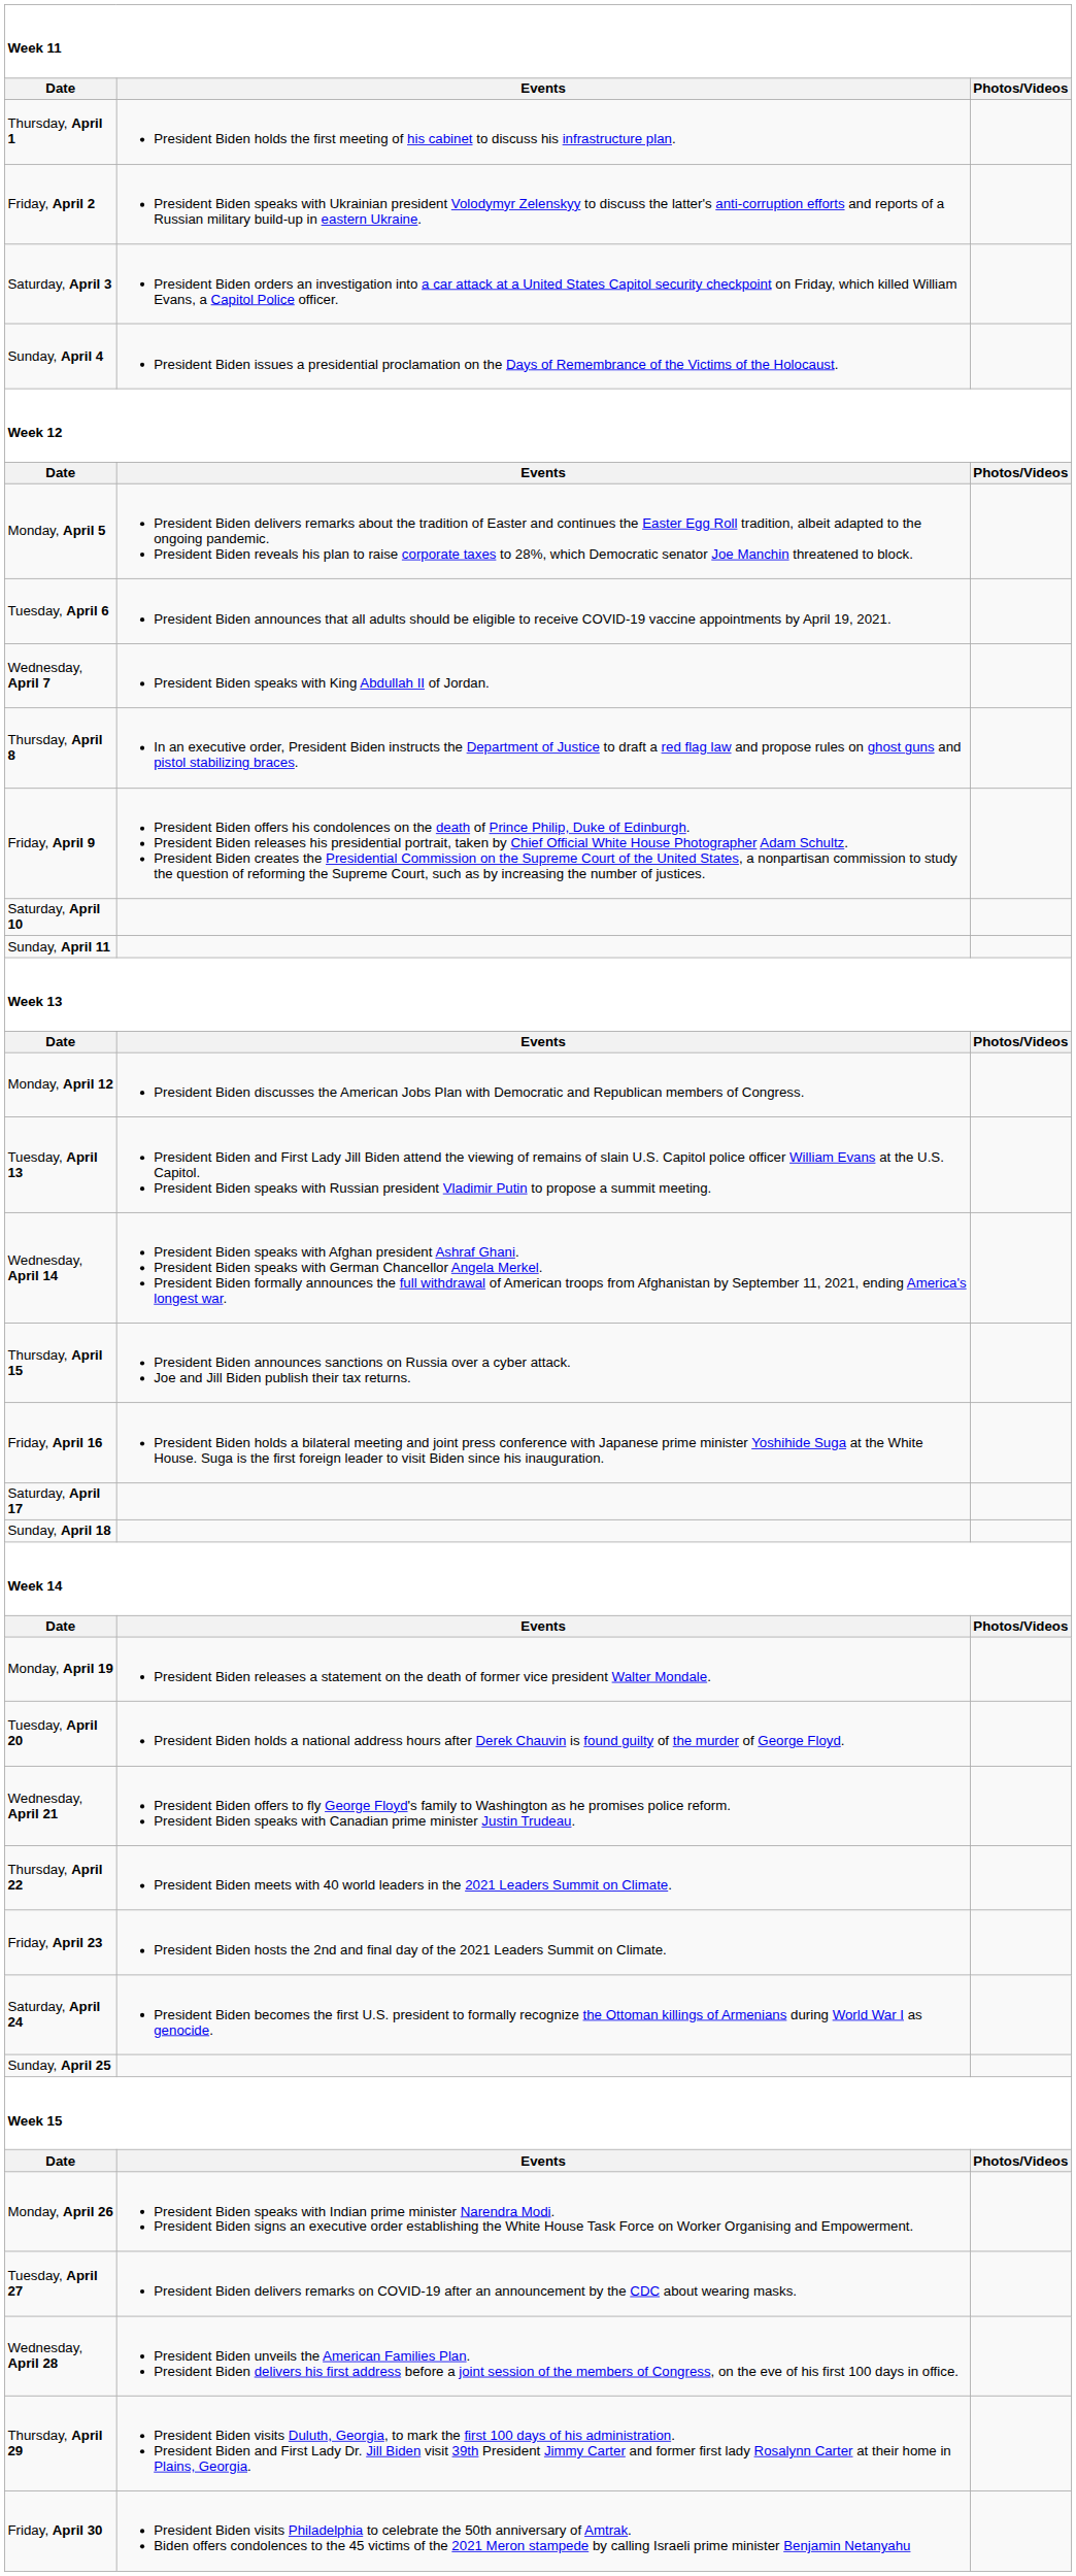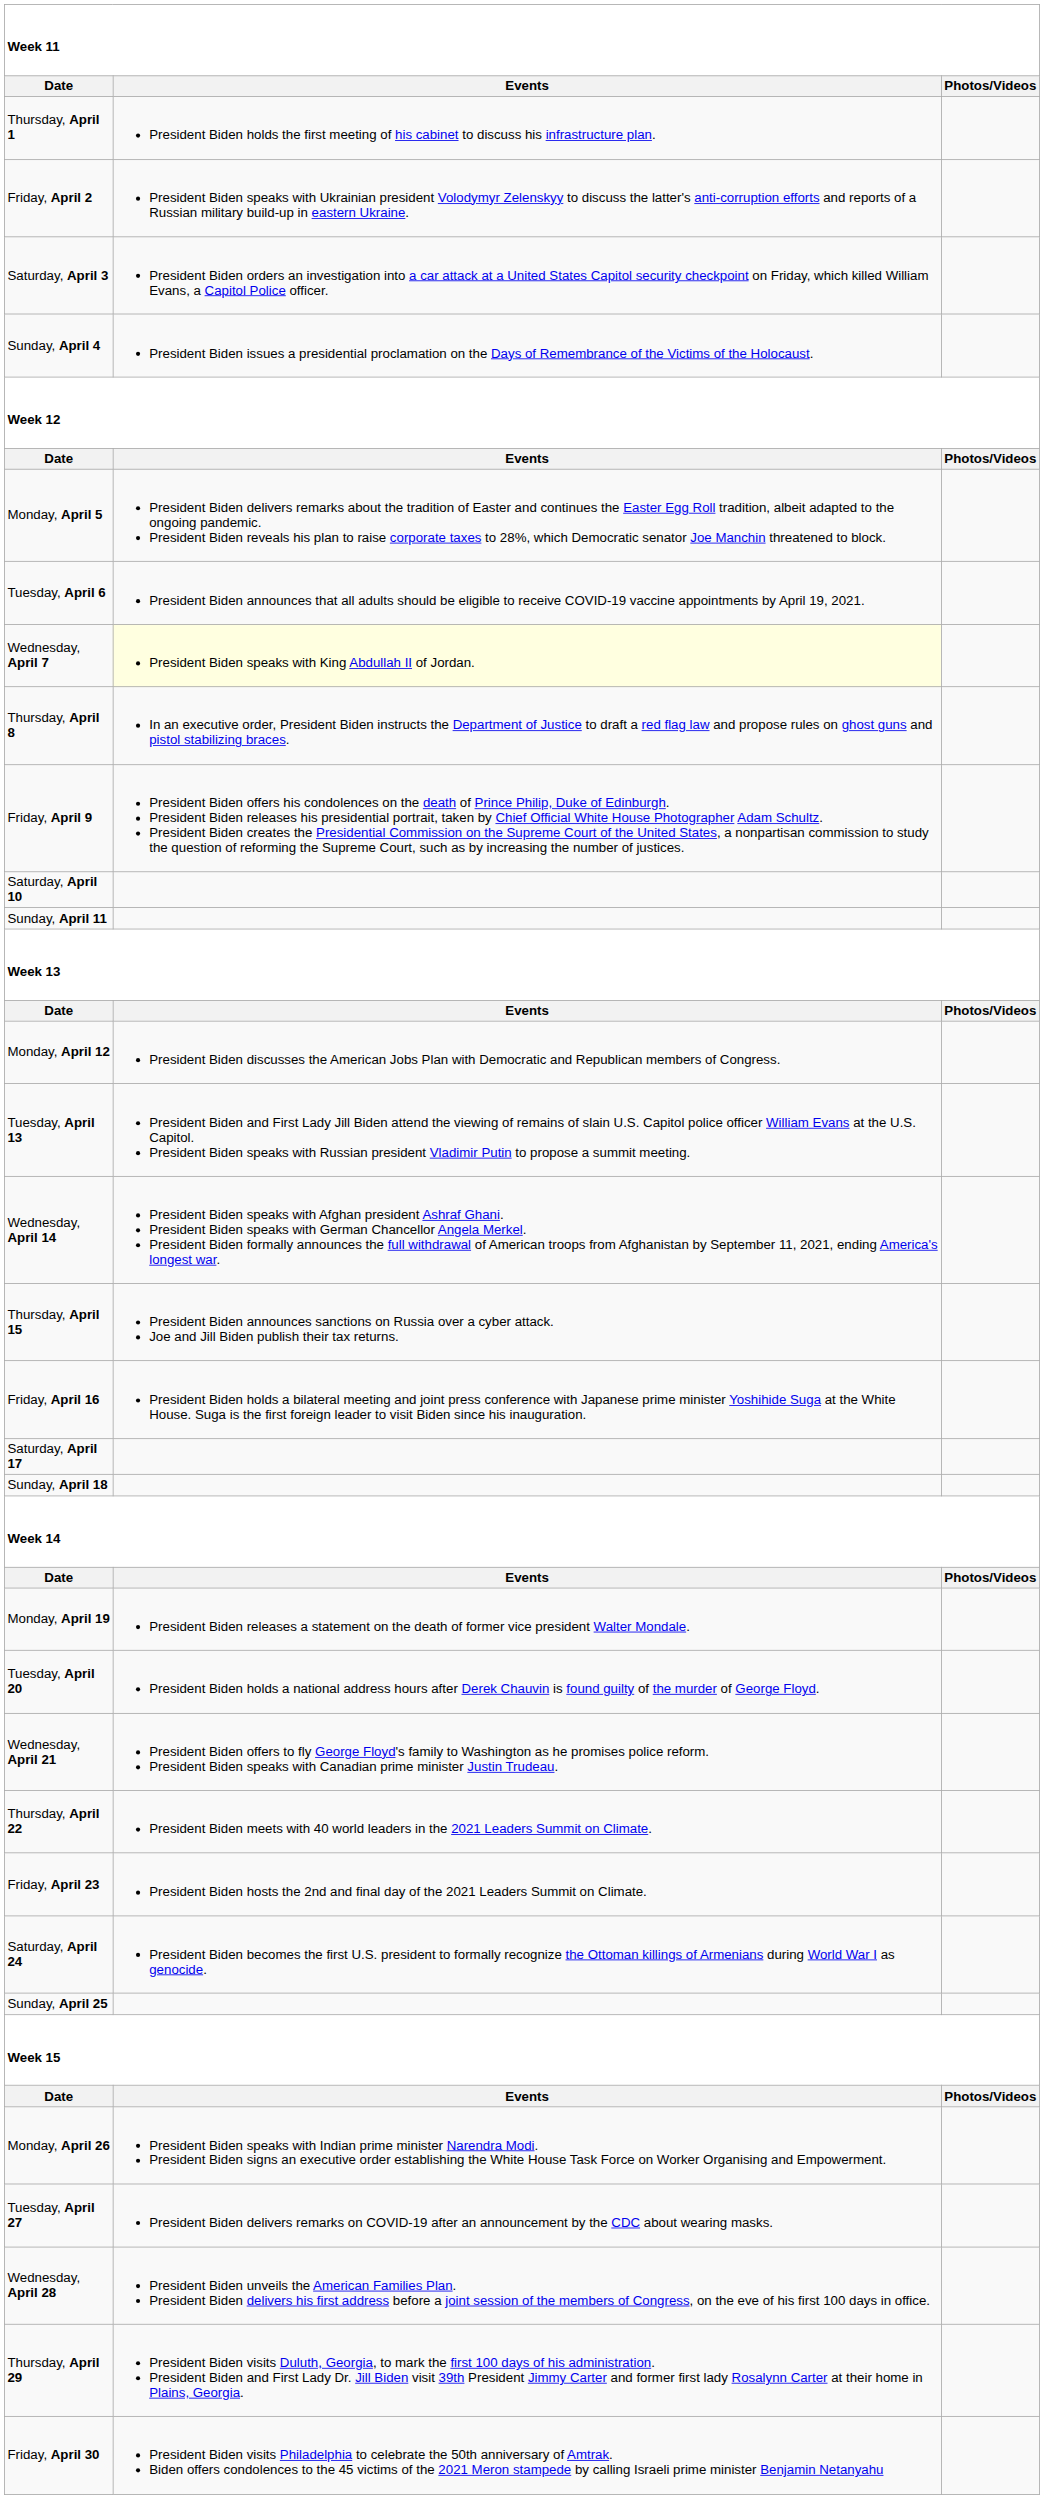Wednesday, April 7 | column 2: no background -> lightyellow background
